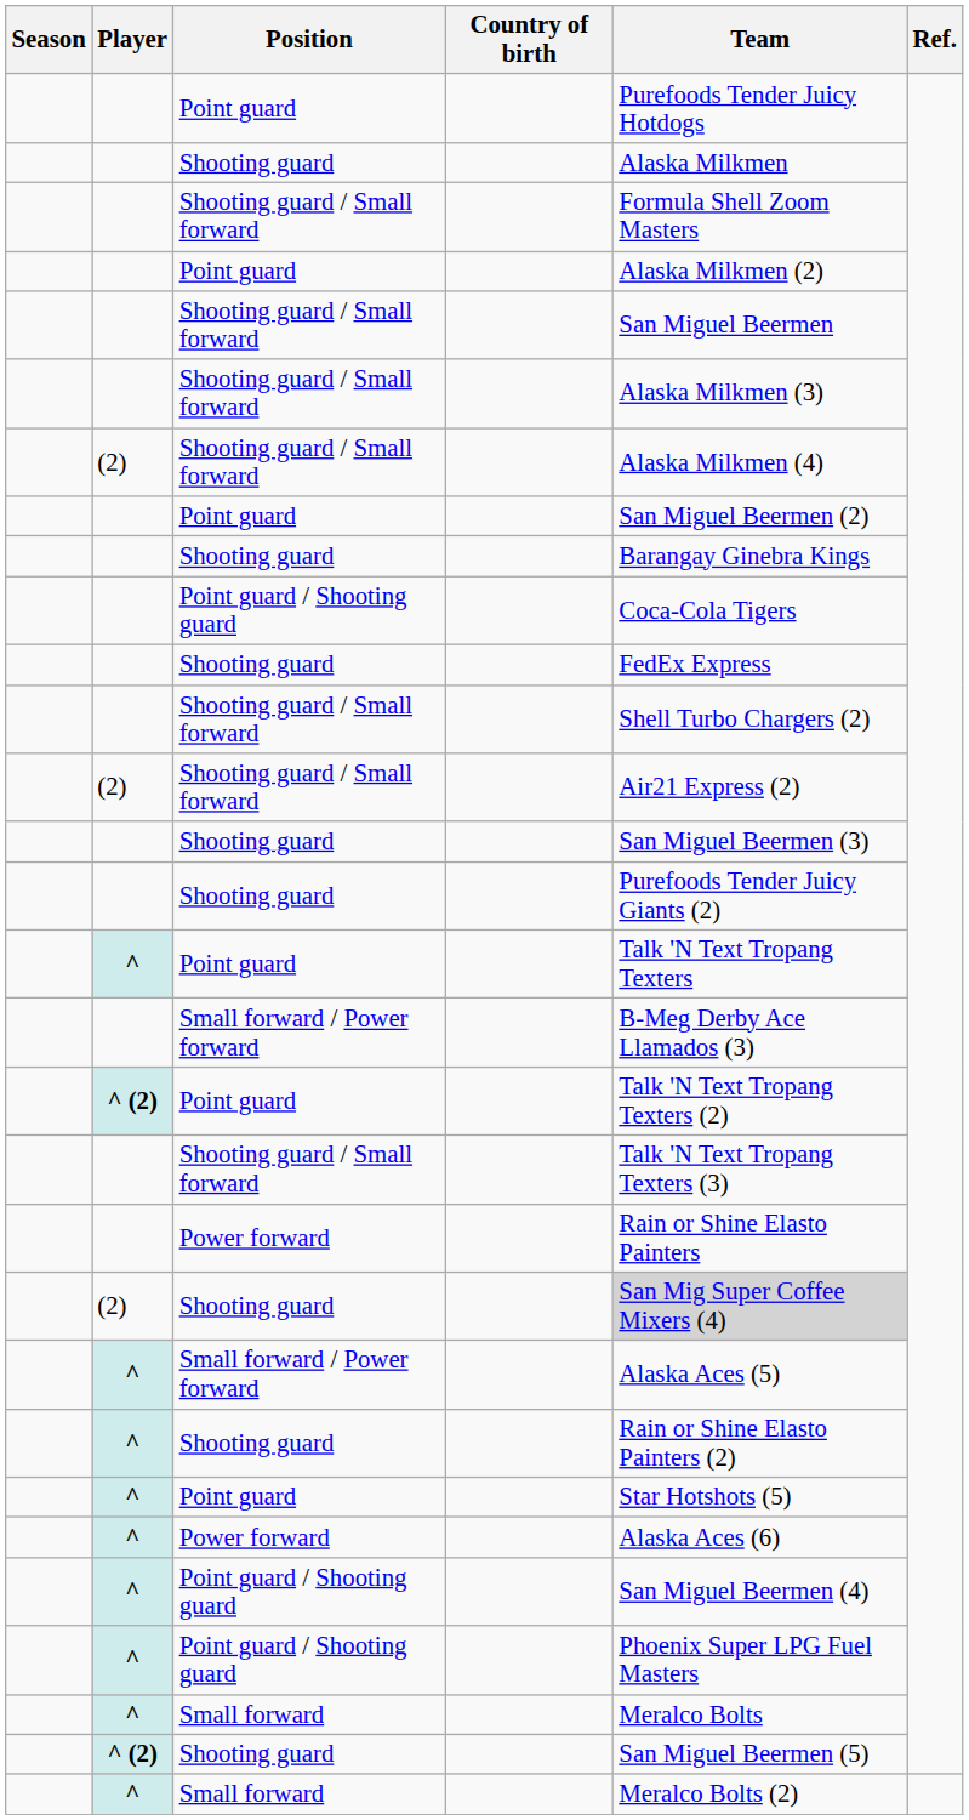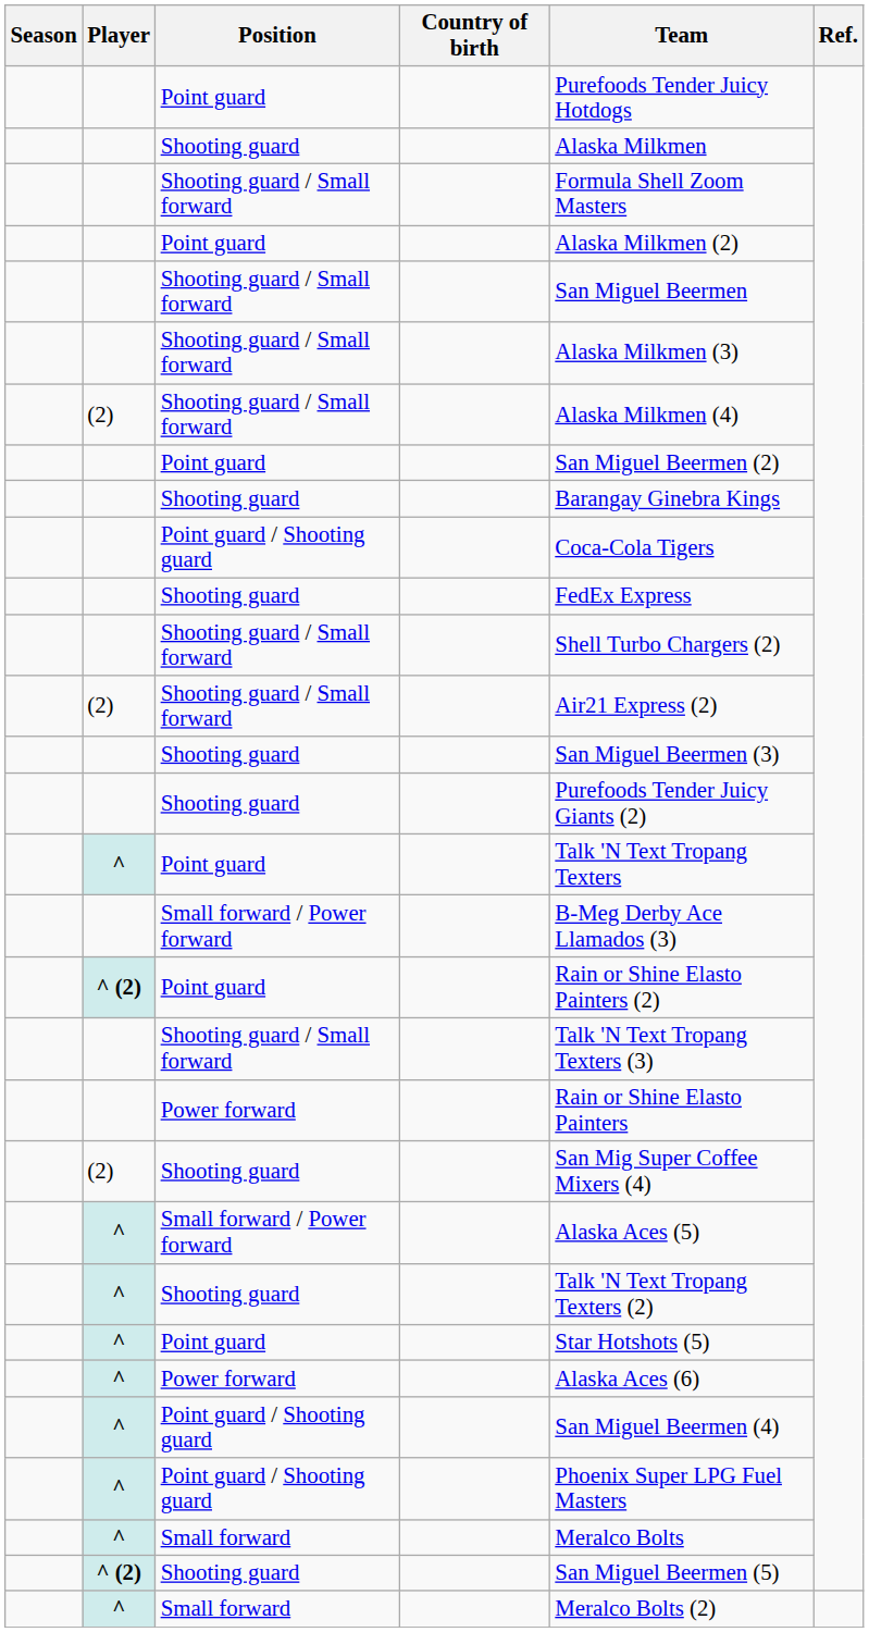^ (2) / Point guard | Team: Talk 'N Text Tropang Texters (2) -> Rain or Shine Elasto Painters (2)
(2) / Shooting guard | Team: lightgrey background -> no background
^ / Shooting guard | Team: Rain or Shine Elasto Painters (2) -> Talk 'N Text Tropang Texters (2)
